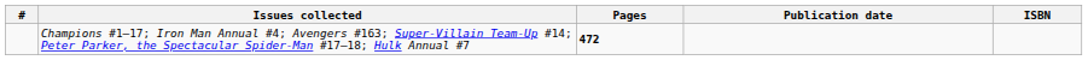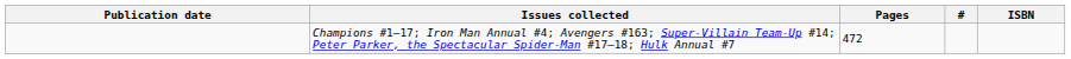columns swapped: # <-> Publication date
row 2 | Pages: bold -> normal
